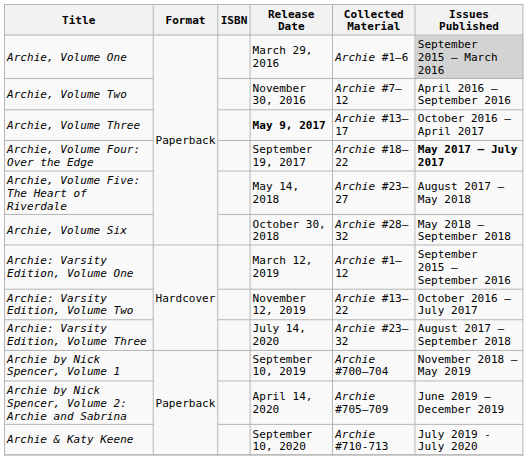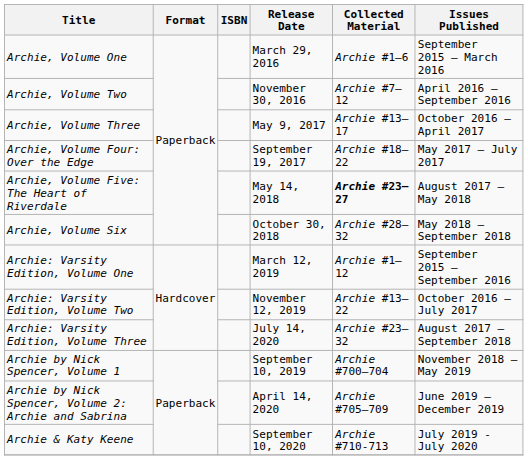Archie, Volume One | Issues Published: lightgrey background -> no background
Archie, Volume Three | Release Date: bold -> normal
Archie, Volume Four: Over the Edge | Issues Published: bold -> normal
Archie, Volume Five: The Heart of Riverdale | Collected Material: normal -> bold
